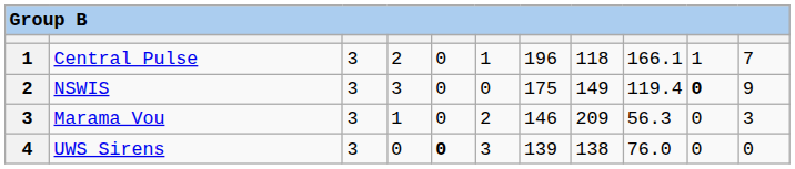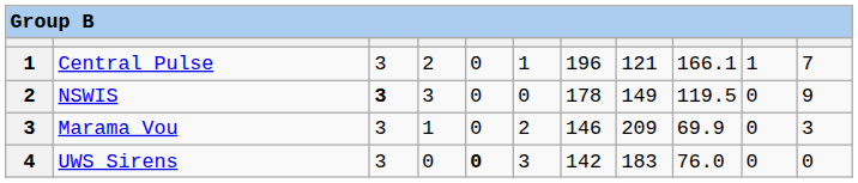Central Pulse | column 8: 118 -> 121
NSWIS | column 3: normal -> bold
NSWIS | column 7: 175 -> 178
NSWIS | column 9: 119.4 -> 119.5
NSWIS | column 10: bold -> normal
Marama Vou | column 9: 56.3 -> 69.9
UWS Sirens | column 7: 139 -> 142
UWS Sirens | column 8: 138 -> 183
